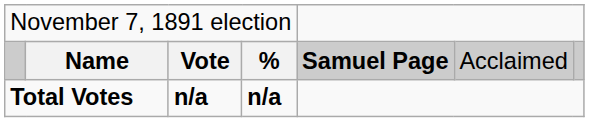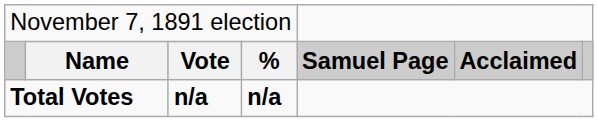row 2 | column 6: normal -> bold
